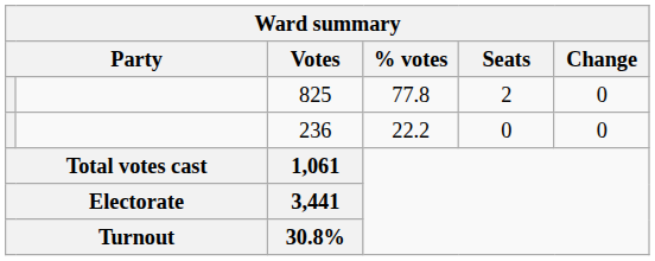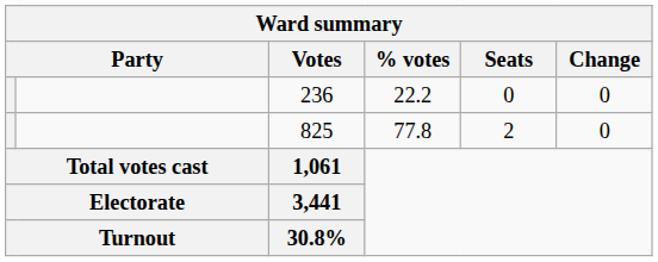rows swapped: 825 <-> 236
